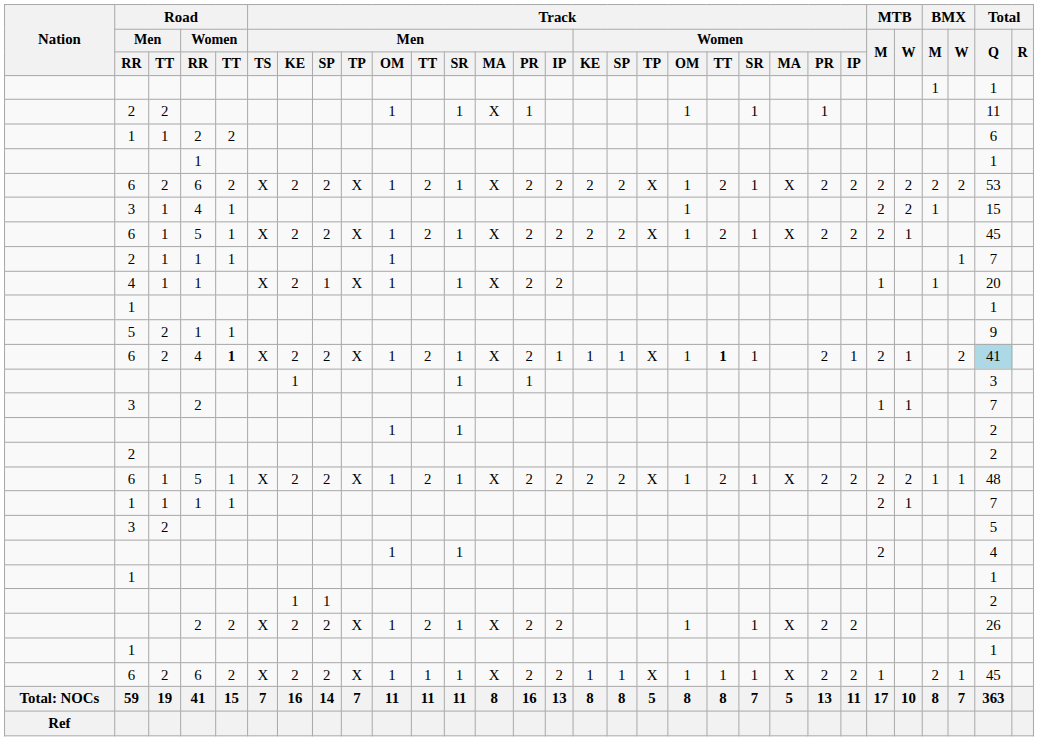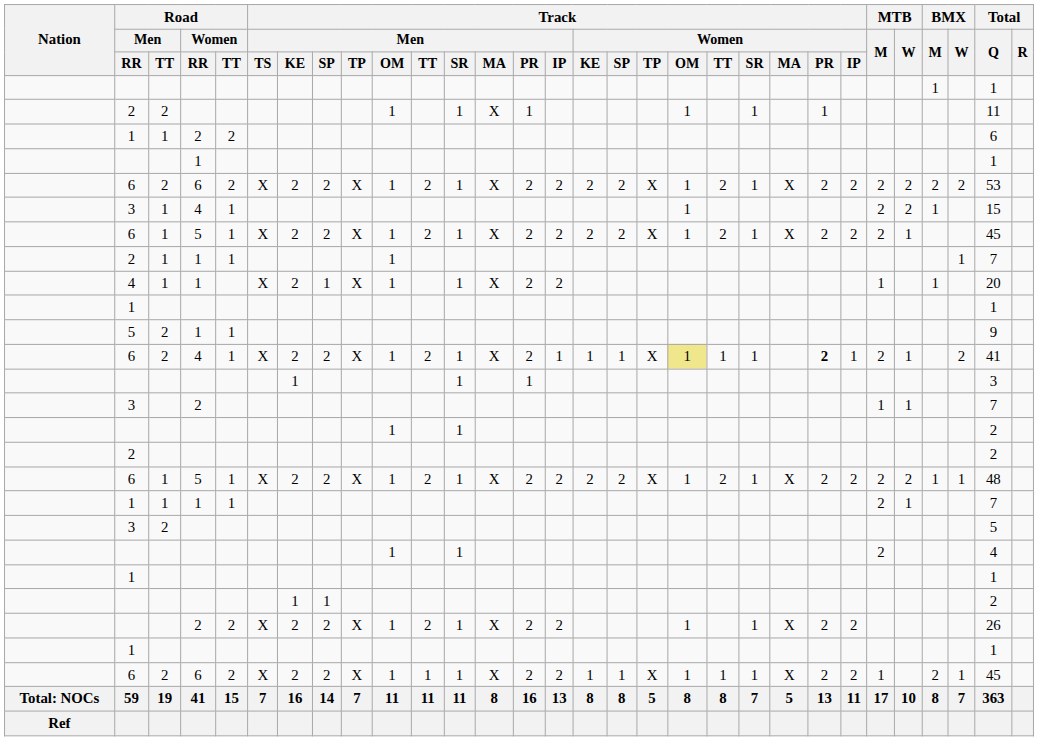6 / 4 | Road / Women / TT: bold -> normal
6 / 4 | Track / Women / OM: no background -> khaki background
6 / 4 | Track / Women / TT: bold -> normal
6 / 4 | Track / Women / PR: normal -> bold
6 / 4 | Total / Q: lightblue background -> no background
